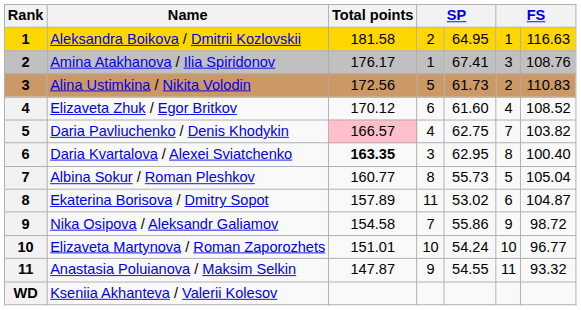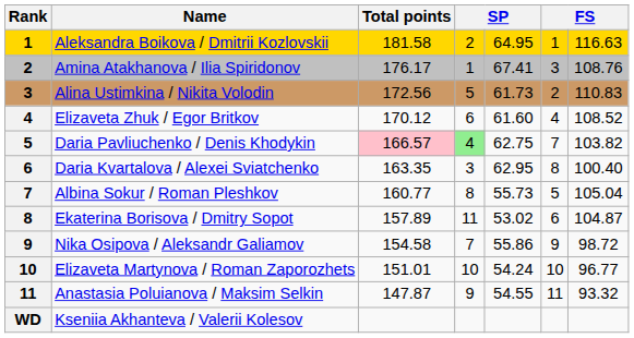Daria Pavliuchenko / Denis Khodykin | column 4: no background -> lightgreen background
Daria Kvartalova / Alexei Sviatchenko | Total points: bold -> normal
